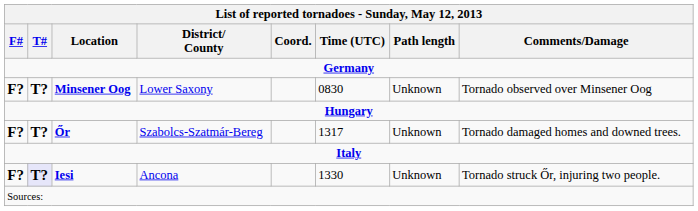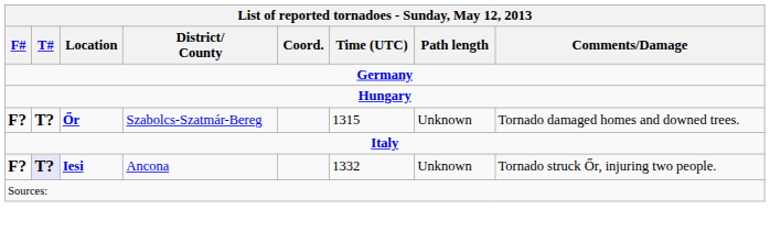- row: F? | T? | Minsener Oog | Lower Saxony | 0830 | Unknown | Tornado observed over Minsener Oog
Őr | Time (UTC): 1317 -> 1315
Iesi | Time (UTC): 1330 -> 1332
